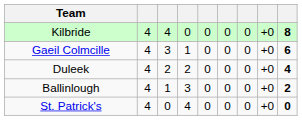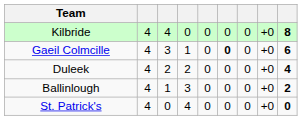Gaeil Colmcille | column 6: normal -> bold
